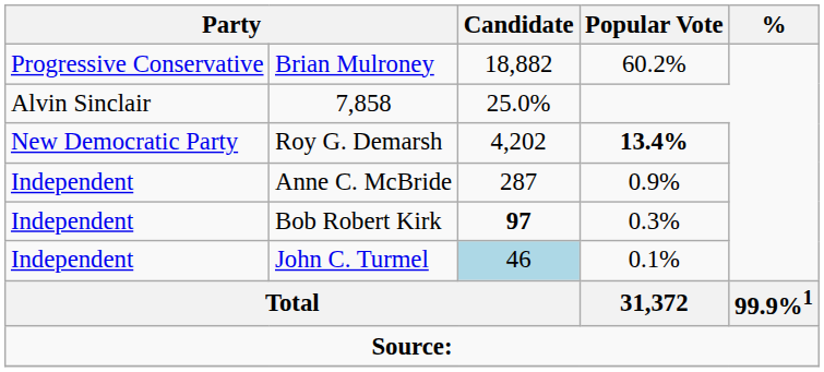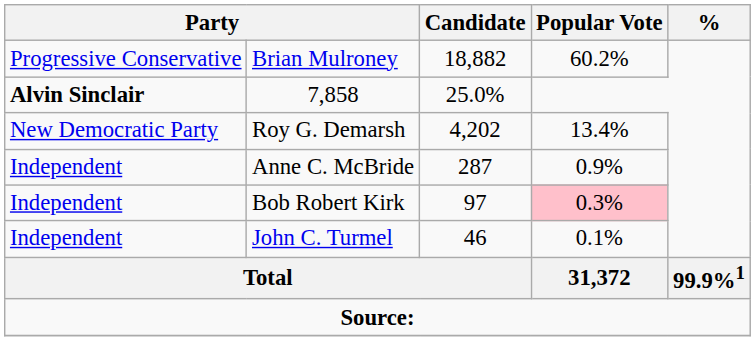7,858 | column 1: normal -> bold
Roy G. Demarsh | Popular Vote: bold -> normal
Bob Robert Kirk | Candidate: bold -> normal
Bob Robert Kirk | Popular Vote: no background -> pink background
John C. Turmel | Candidate: lightblue background -> no background
